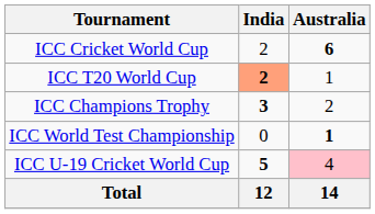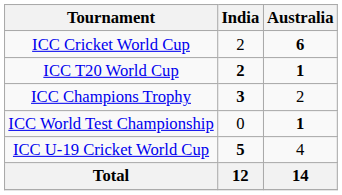ICC T20 World Cup | India: lightsalmon background -> no background
ICC T20 World Cup | Australia: normal -> bold
ICC U-19 Cricket World Cup | Australia: pink background -> no background
